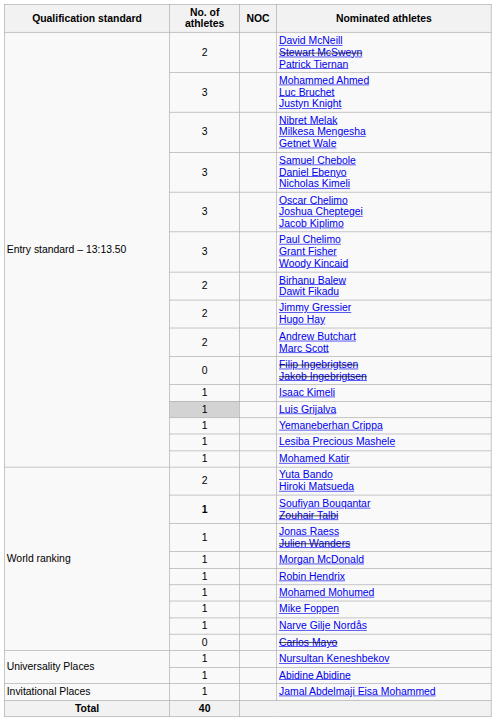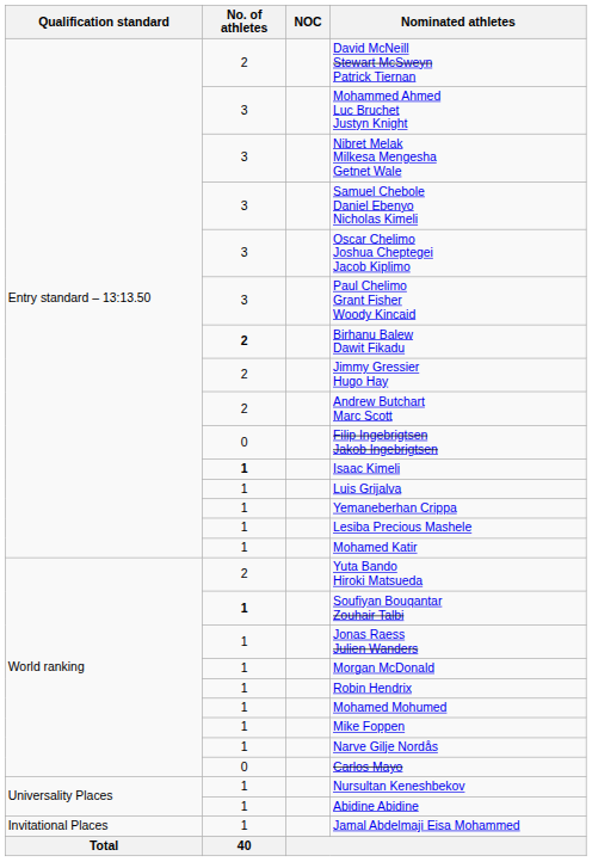Birhanu Balew Dawit Fikadu | No. of athletes: normal -> bold
Isaac Kimeli | No. of athletes: normal -> bold
Luis Grijalva | No. of athletes: lightgrey background -> no background
